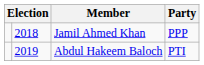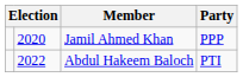Jamil Ahmed Khan | column 2: 2018 -> 2020
Abdul Hakeem Baloch | column 2: 2019 -> 2022
